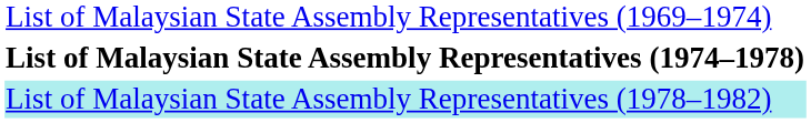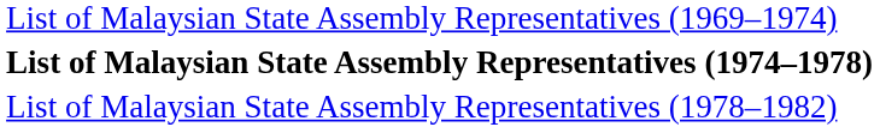row 3 | column 1: paleturquoise background -> no background
